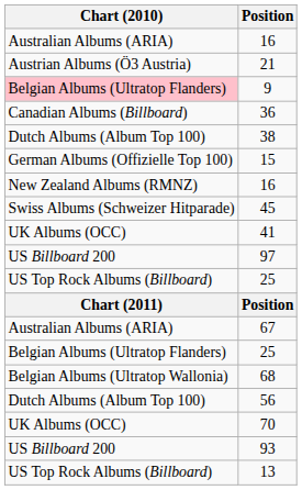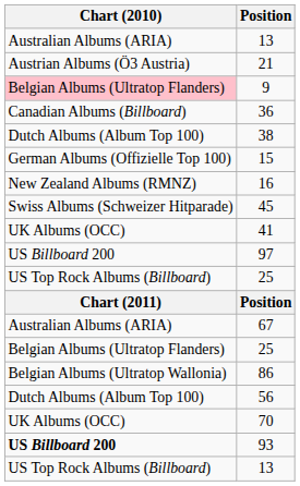row 2 | Position: 16 -> 13
row 16 | Position: 68 -> 86
row 19 | Chart (2010): normal -> bold
